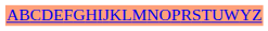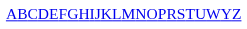row 1 | column 1: lightsalmon background -> no background
